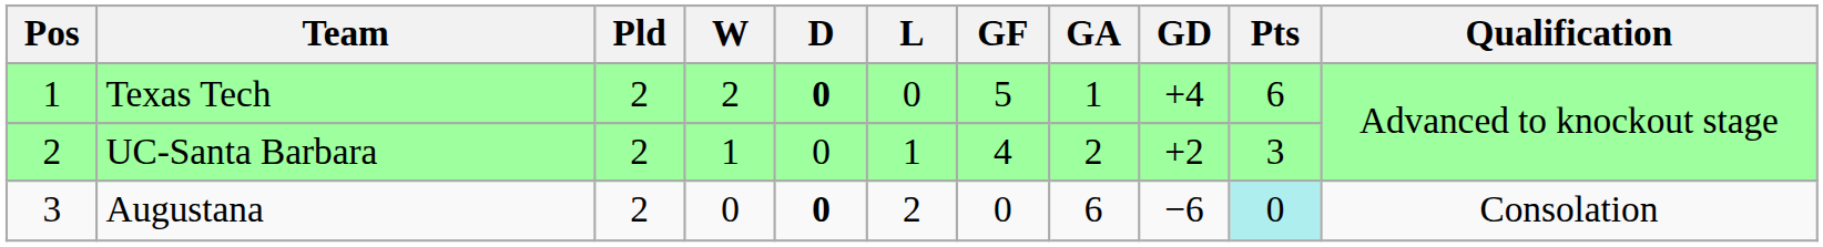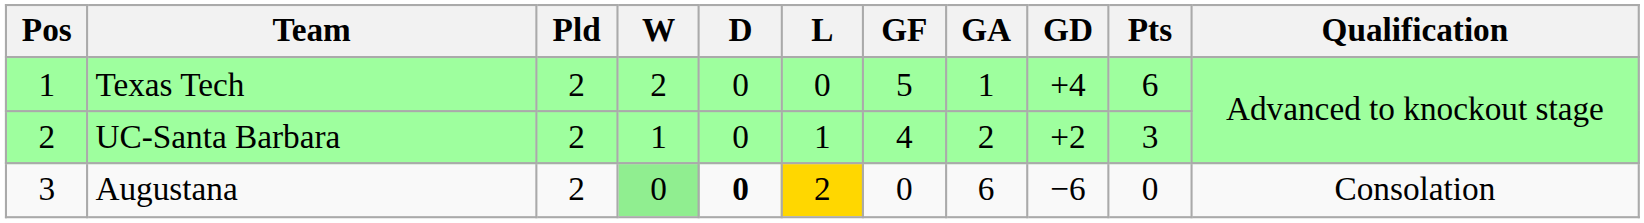Texas Tech | D: bold -> normal
Augustana | W: no background -> lightgreen background
Augustana | L: no background -> gold background
Augustana | Pts: paleturquoise background -> no background
